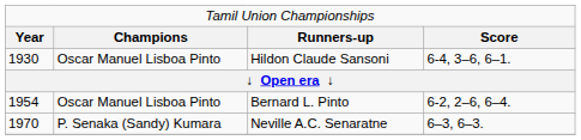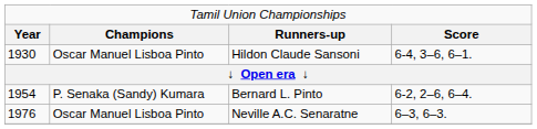Bernard L. Pinto | column 2: Oscar Manuel Lisboa Pinto -> P. Senaka (Sandy) Kumara
Neville A.C. Senaratne | column 1: 1970 -> 1976
Neville A.C. Senaratne | column 2: P. Senaka (Sandy) Kumara -> Oscar Manuel Lisboa Pinto
